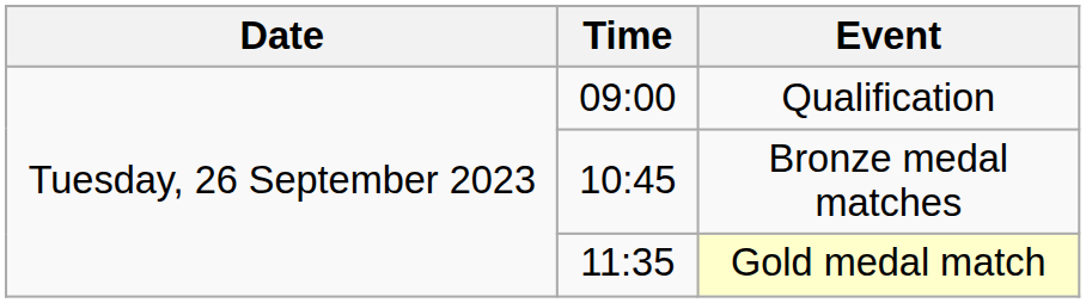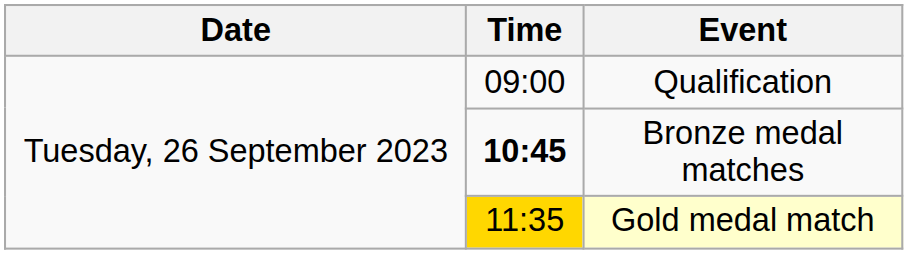Bronze medal matches | Time: normal -> bold
Gold medal match | Time: no background -> gold background
